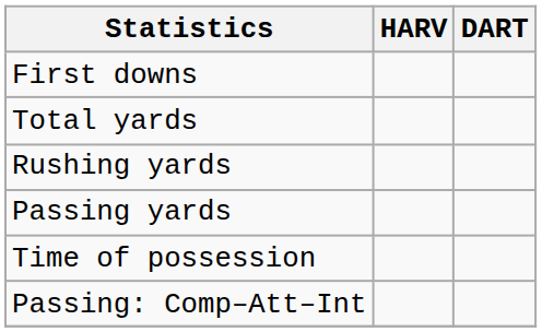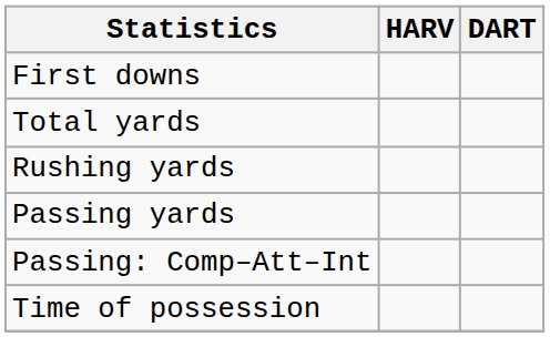rows swapped: Passing: Comp–Att–Int <-> Time of possession
